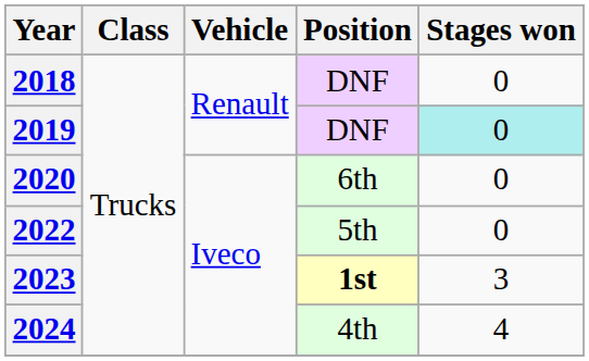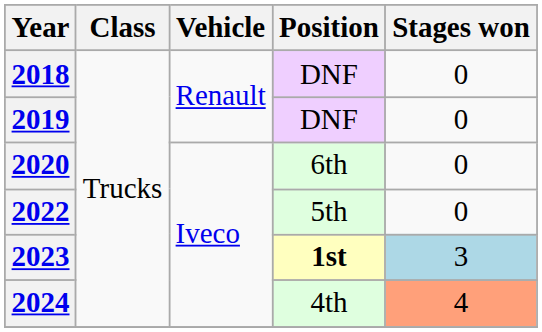2019 | Stages won: paleturquoise background -> no background
2023 | Stages won: no background -> lightblue background
2024 | Stages won: no background -> lightsalmon background
